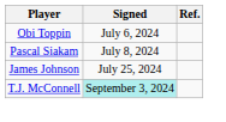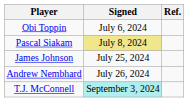Pascal Siakam | Signed: no background -> khaki background
+ row: Andrew Nembhard | July 26, 2024
